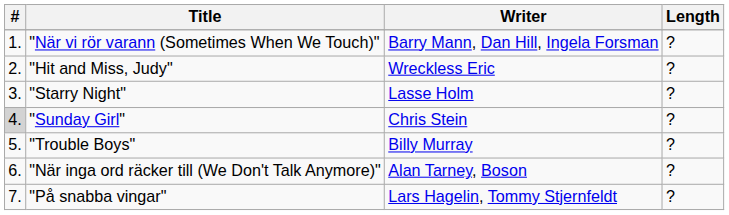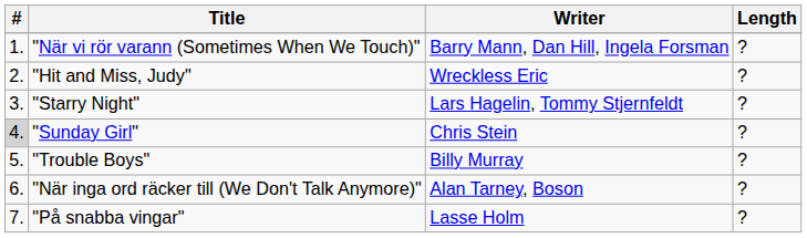"Starry Night" | Writer: Lasse Holm -> Lars Hagelin, Tommy Stjernfeldt
"På snabba vingar" | Writer: Lars Hagelin, Tommy Stjernfeldt -> Lasse Holm
